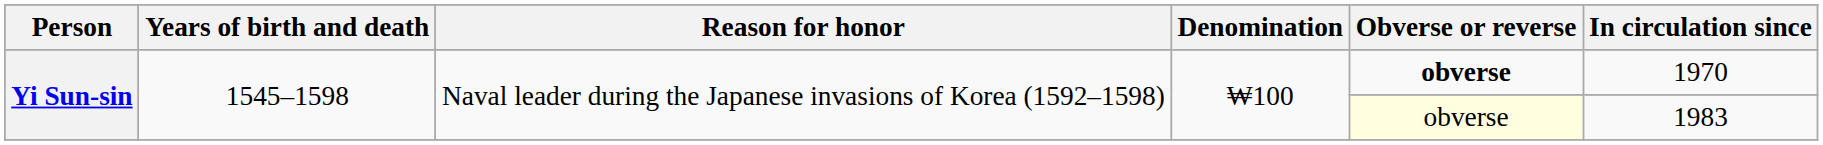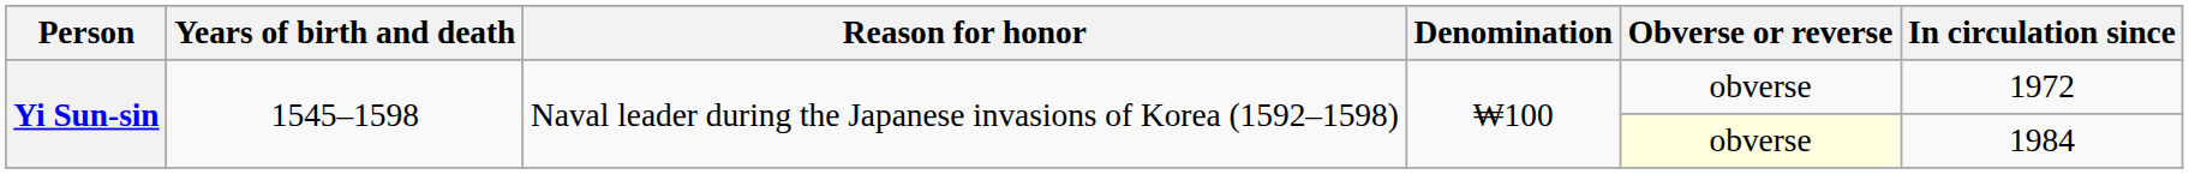row 2 | Obverse or reverse: bold -> normal
row 2 | In circulation since: 1970 -> 1972
row 3 | In circulation since: 1983 -> 1984
